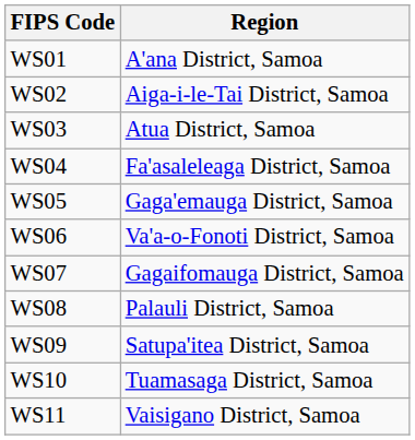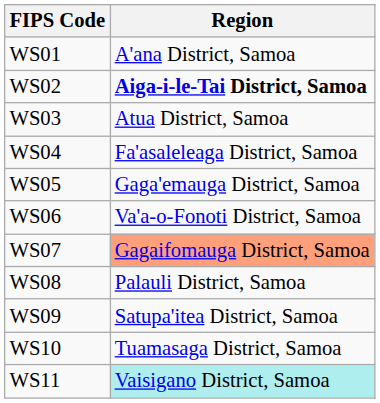WS02 | Region: normal -> bold
WS07 | Region: no background -> lightsalmon background
WS11 | Region: no background -> paleturquoise background
